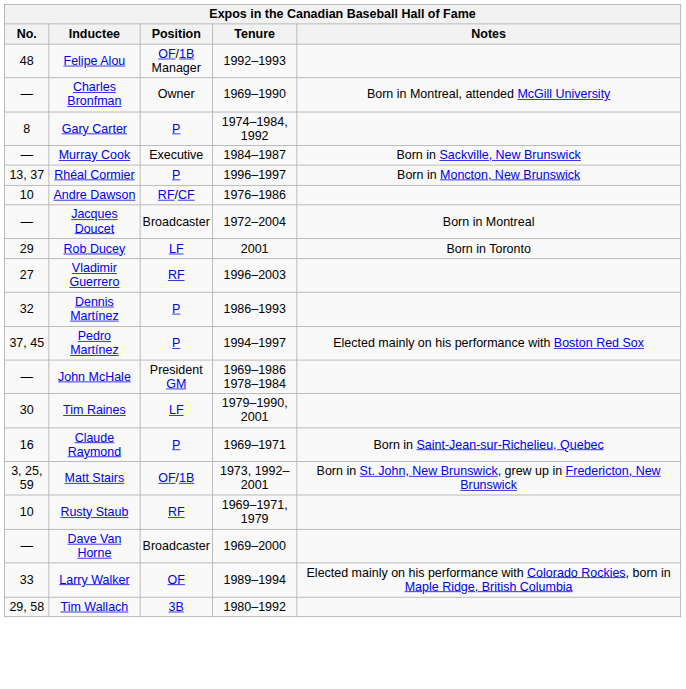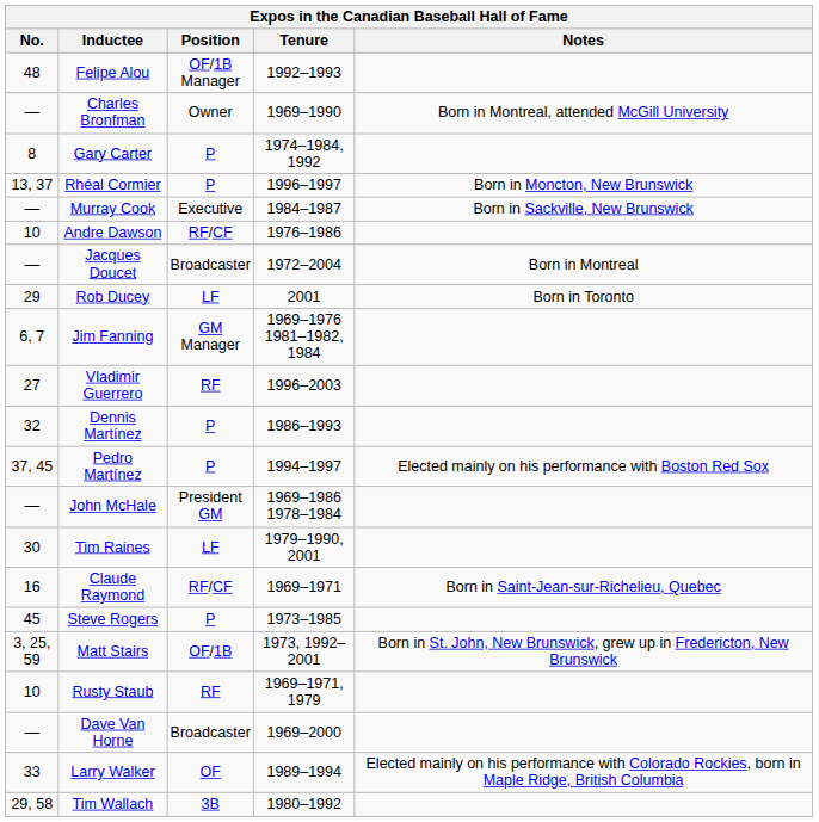rows swapped: Murray Cook <-> Rhéal Cormier
+ row: 6, 7 | Jim Fanning | GM Manager | 1969–1976 1981–1982, 1984
Claude Raymond | Position: P -> RF/CF
+ row: 45 | Steve Rogers | P | 1973–1985
